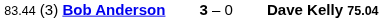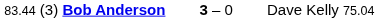83.44 (3) Bob Anderson | column 3: bold -> normal
